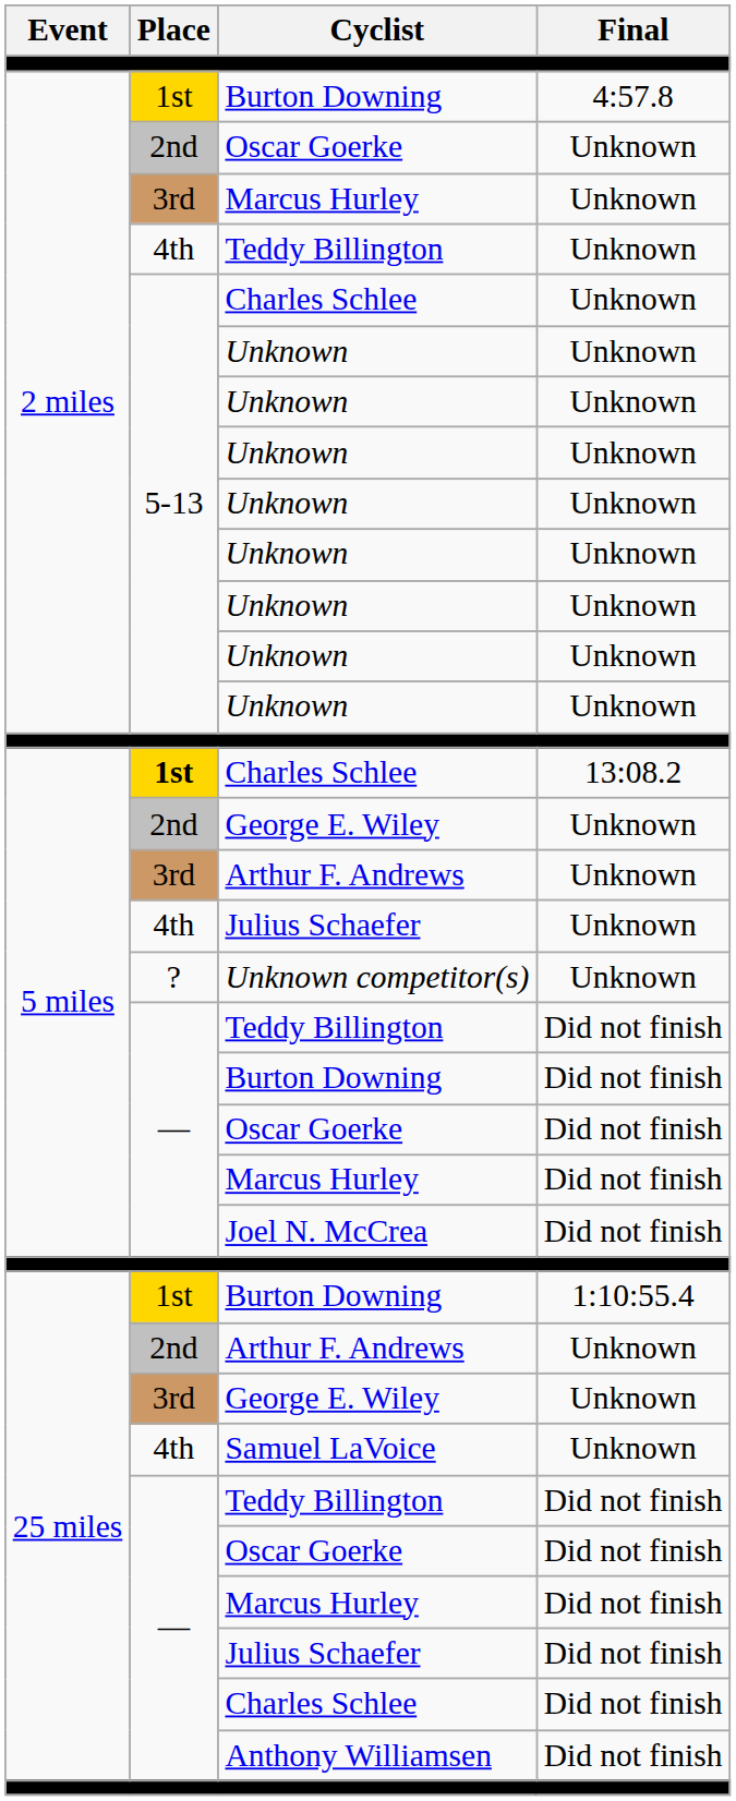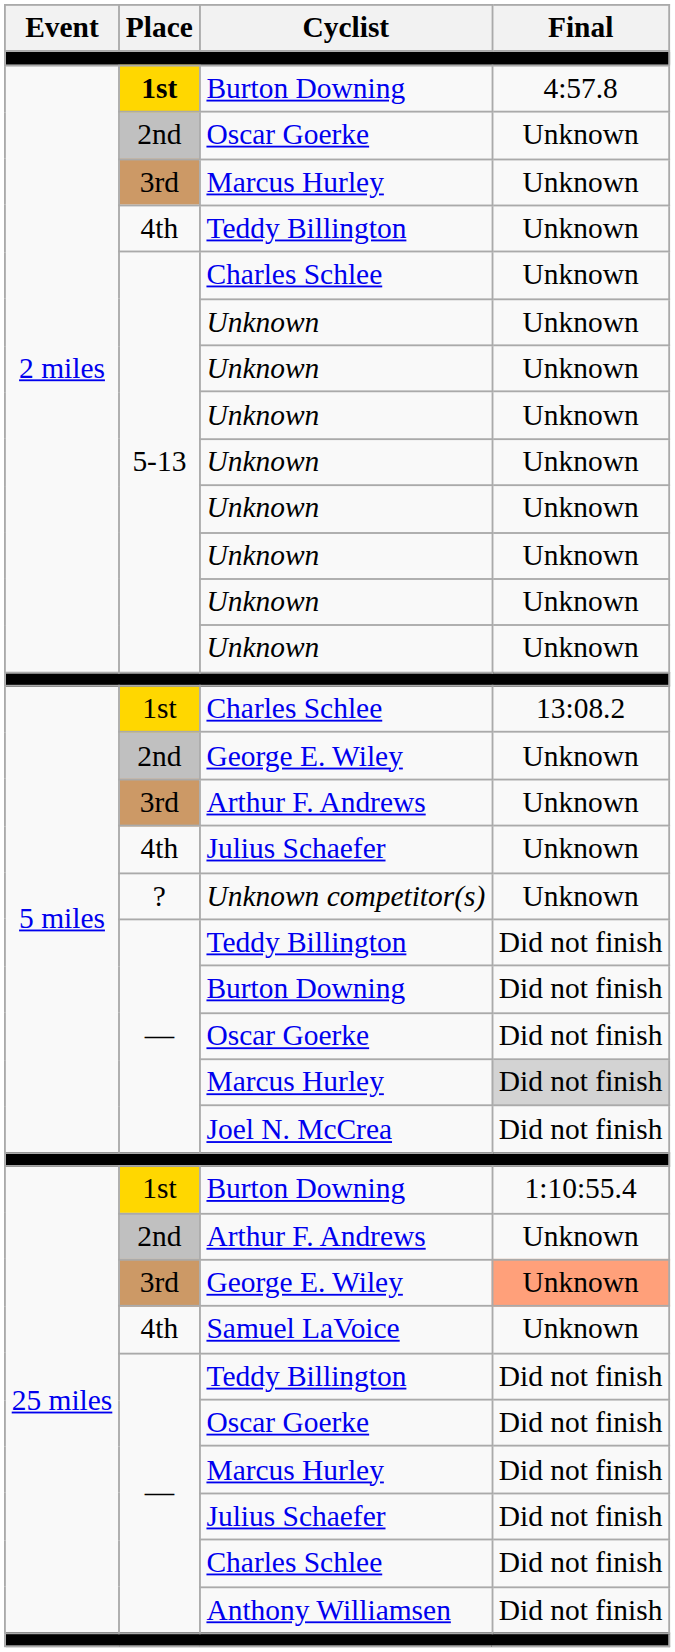2 miles / Burton Downing | Place: normal -> bold
5 miles / Charles Schlee | Place: bold -> normal
5 miles / Marcus Hurley | Final: no background -> lightgrey background
25 miles / George E. Wiley | Final: no background -> lightsalmon background
